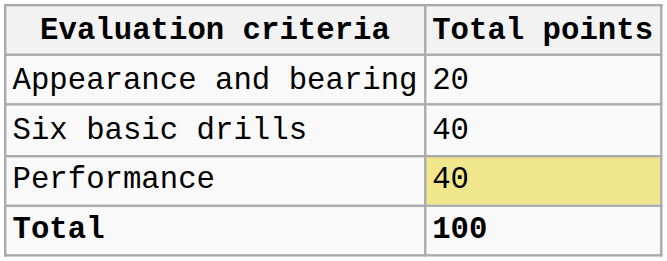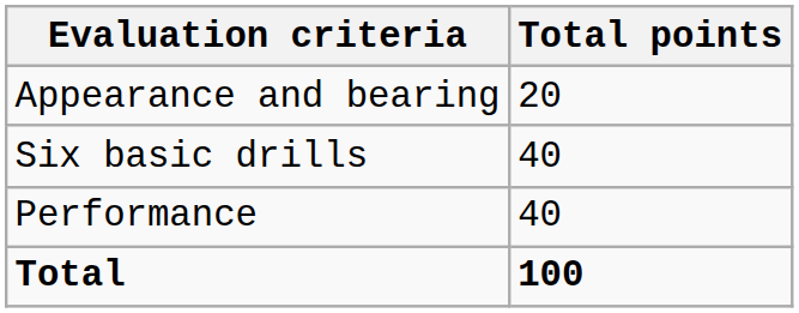Performance | Total points: khaki background -> no background
